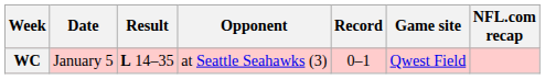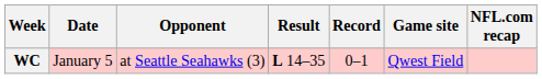columns swapped: Opponent <-> Result
